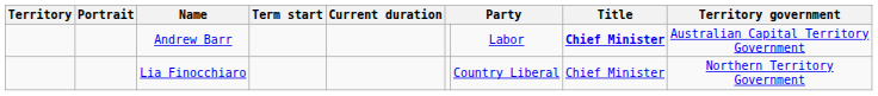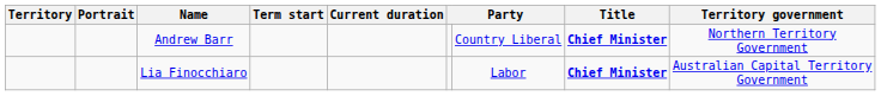Andrew Barr | column 7: Labor -> Country Liberal
Andrew Barr | Territory government: Australian Capital Territory Government -> Northern Territory Government
Lia Finocchiaro | column 7: Country Liberal -> Labor
Lia Finocchiaro | Title: normal -> bold
Lia Finocchiaro | Territory government: Northern Territory Government -> Australian Capital Territory Government
